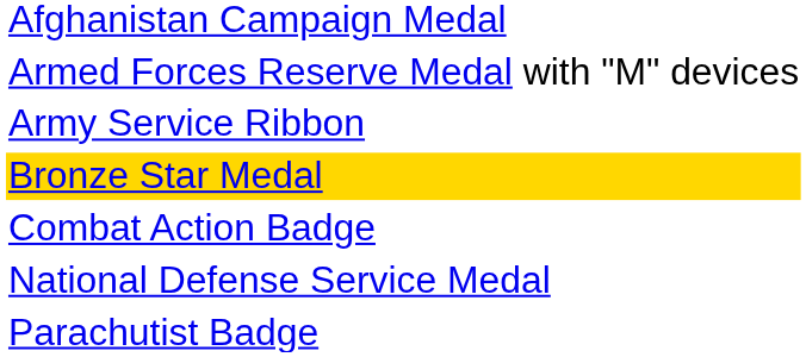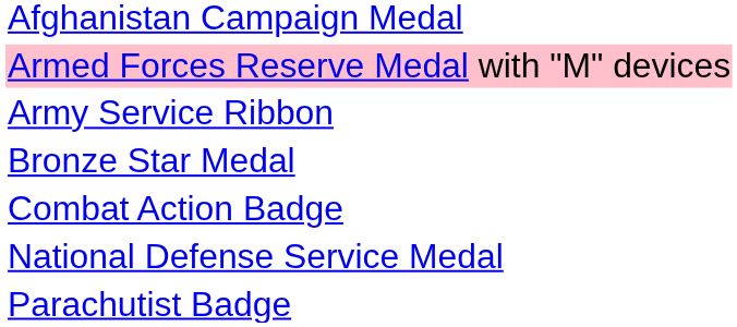row 2 | column 1: no background -> pink background
row 4 | column 1: gold background -> no background
